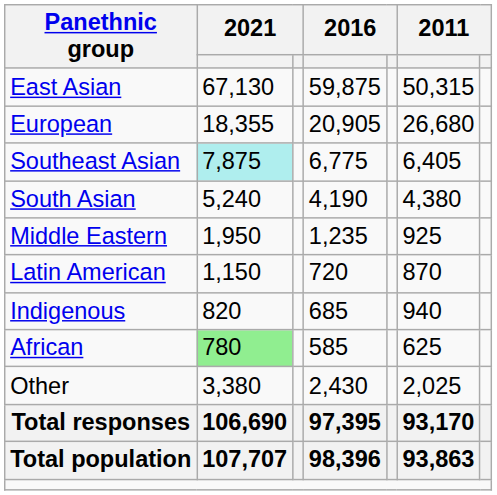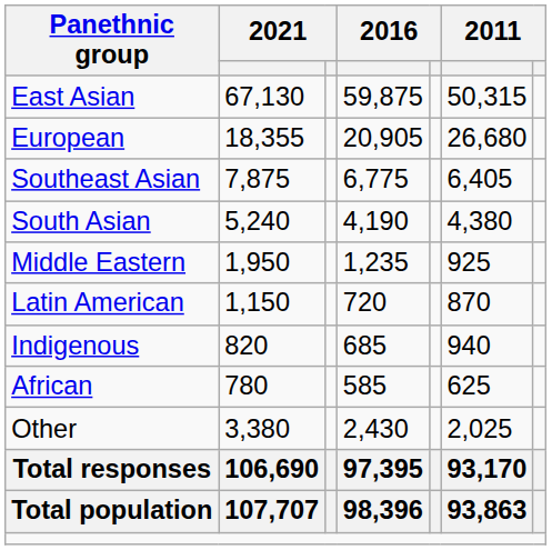Southeast Asian | column 2: paleturquoise background -> no background
African | column 2: lightgreen background -> no background
